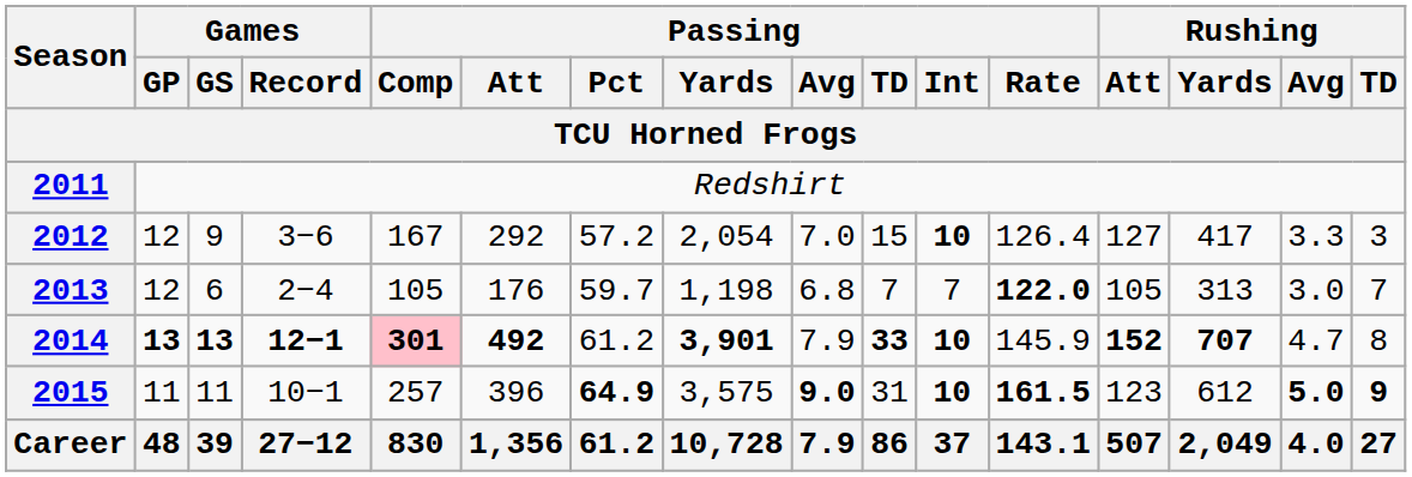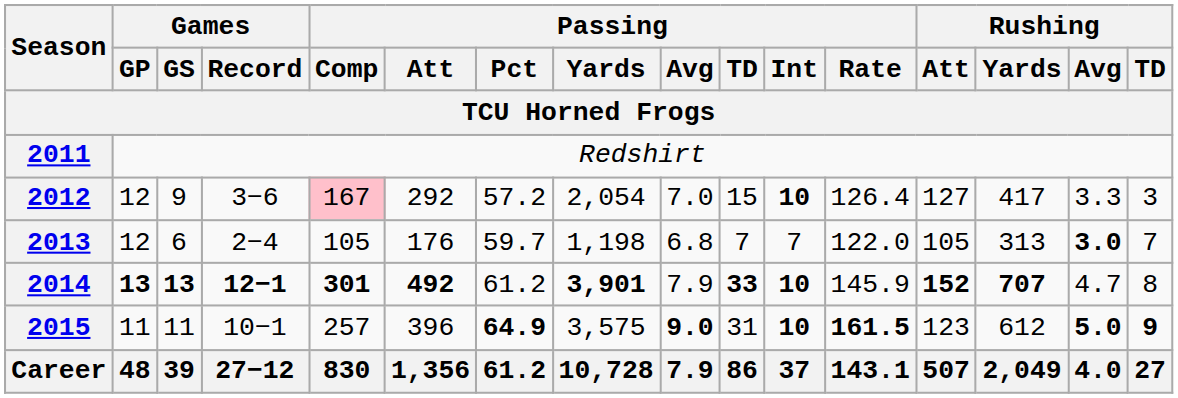2012 | Passing / Comp / TCU Horned Frogs: no background -> pink background
2013 | Passing / Rate / TCU Horned Frogs: bold -> normal
2013 | Rushing / Avg / TCU Horned Frogs: normal -> bold
2014 | Passing / Comp / TCU Horned Frogs: pink background -> no background
